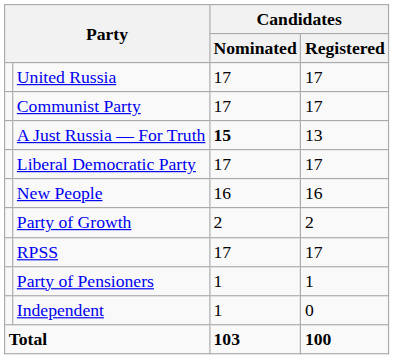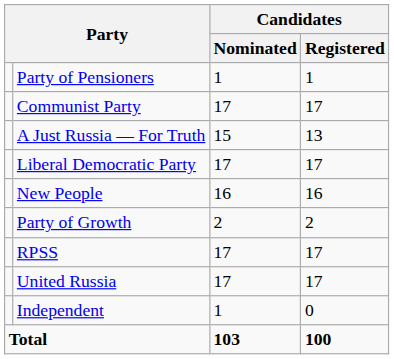rows swapped: United Russia <-> Party of Pensioners
A Just Russia — For Truth | Candidates / Nominated: bold -> normal
